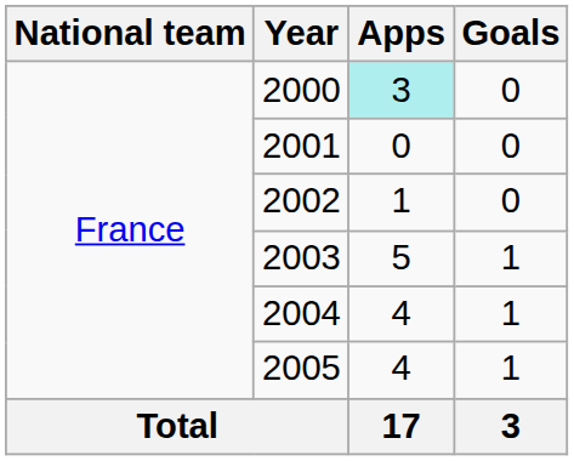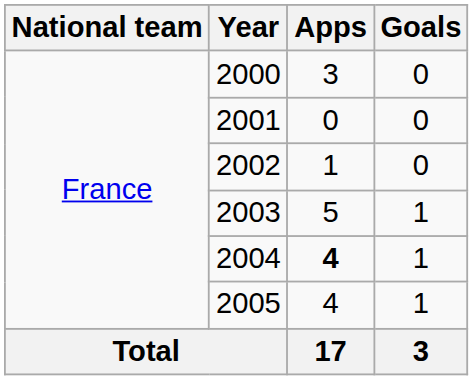2000 | Apps: paleturquoise background -> no background
2004 | Apps: normal -> bold
